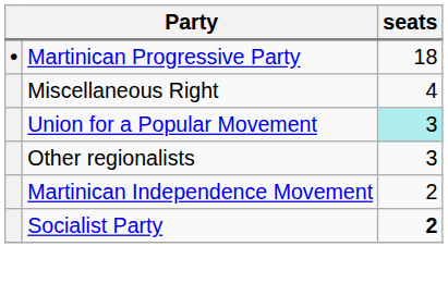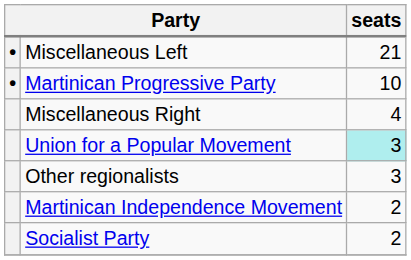+ row: • | Miscellaneous Left | 21
Martinican Progressive Party | seats: 18 -> 10
Socialist Party | seats: bold -> normal
